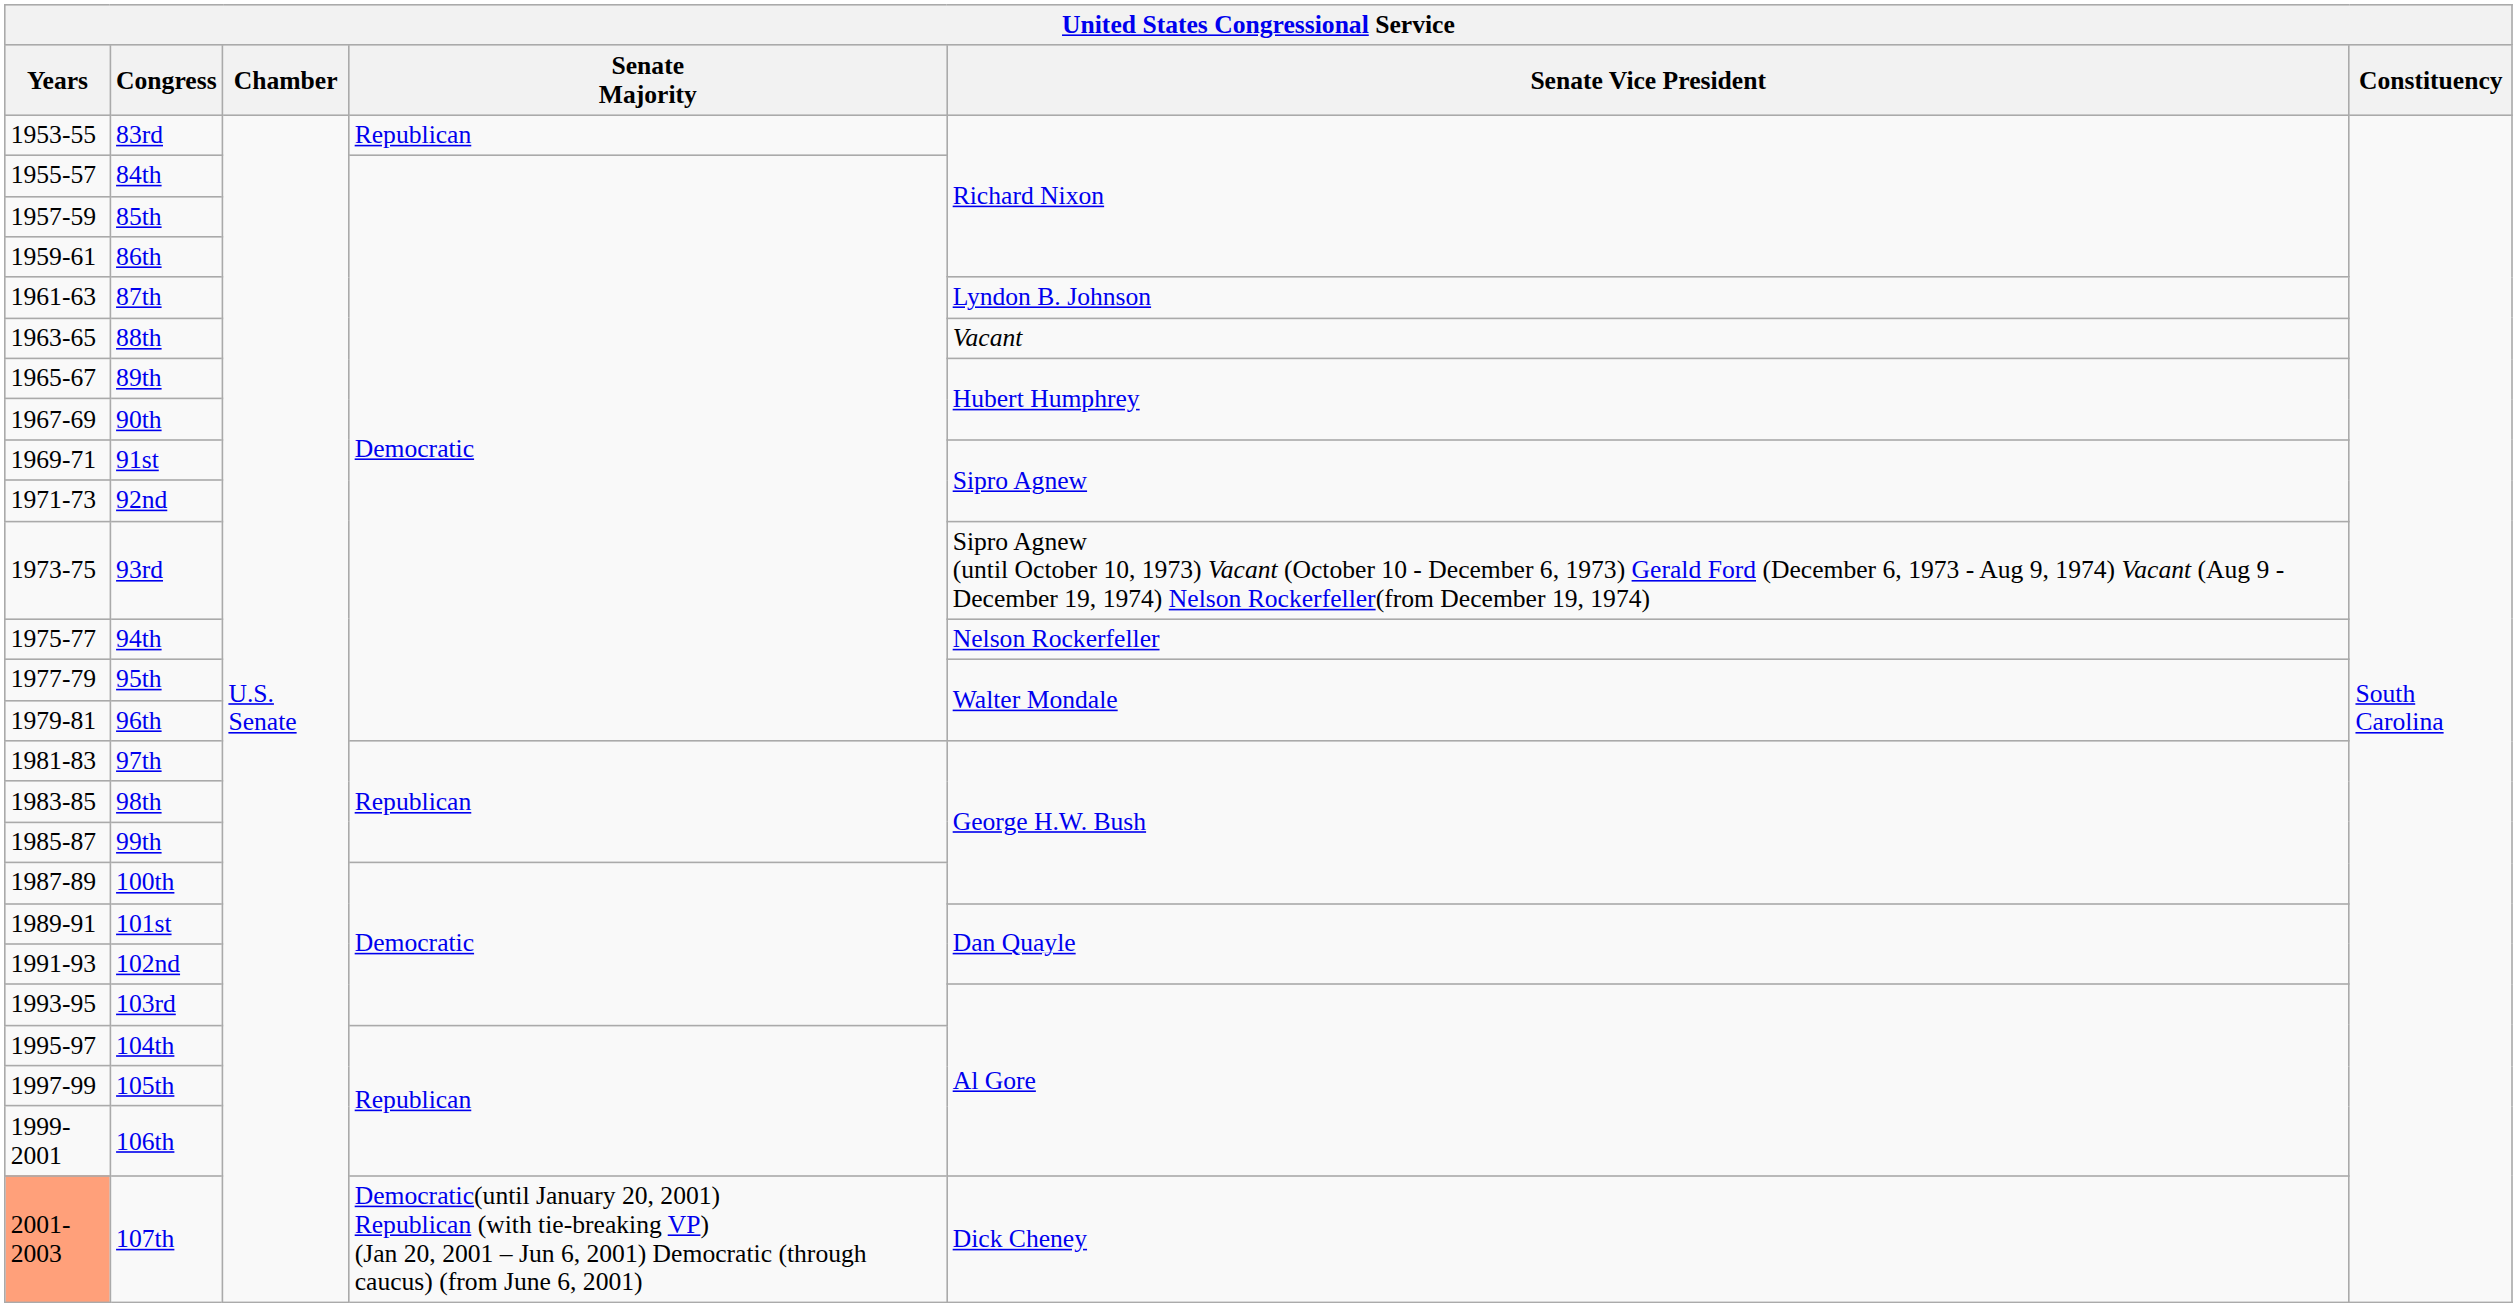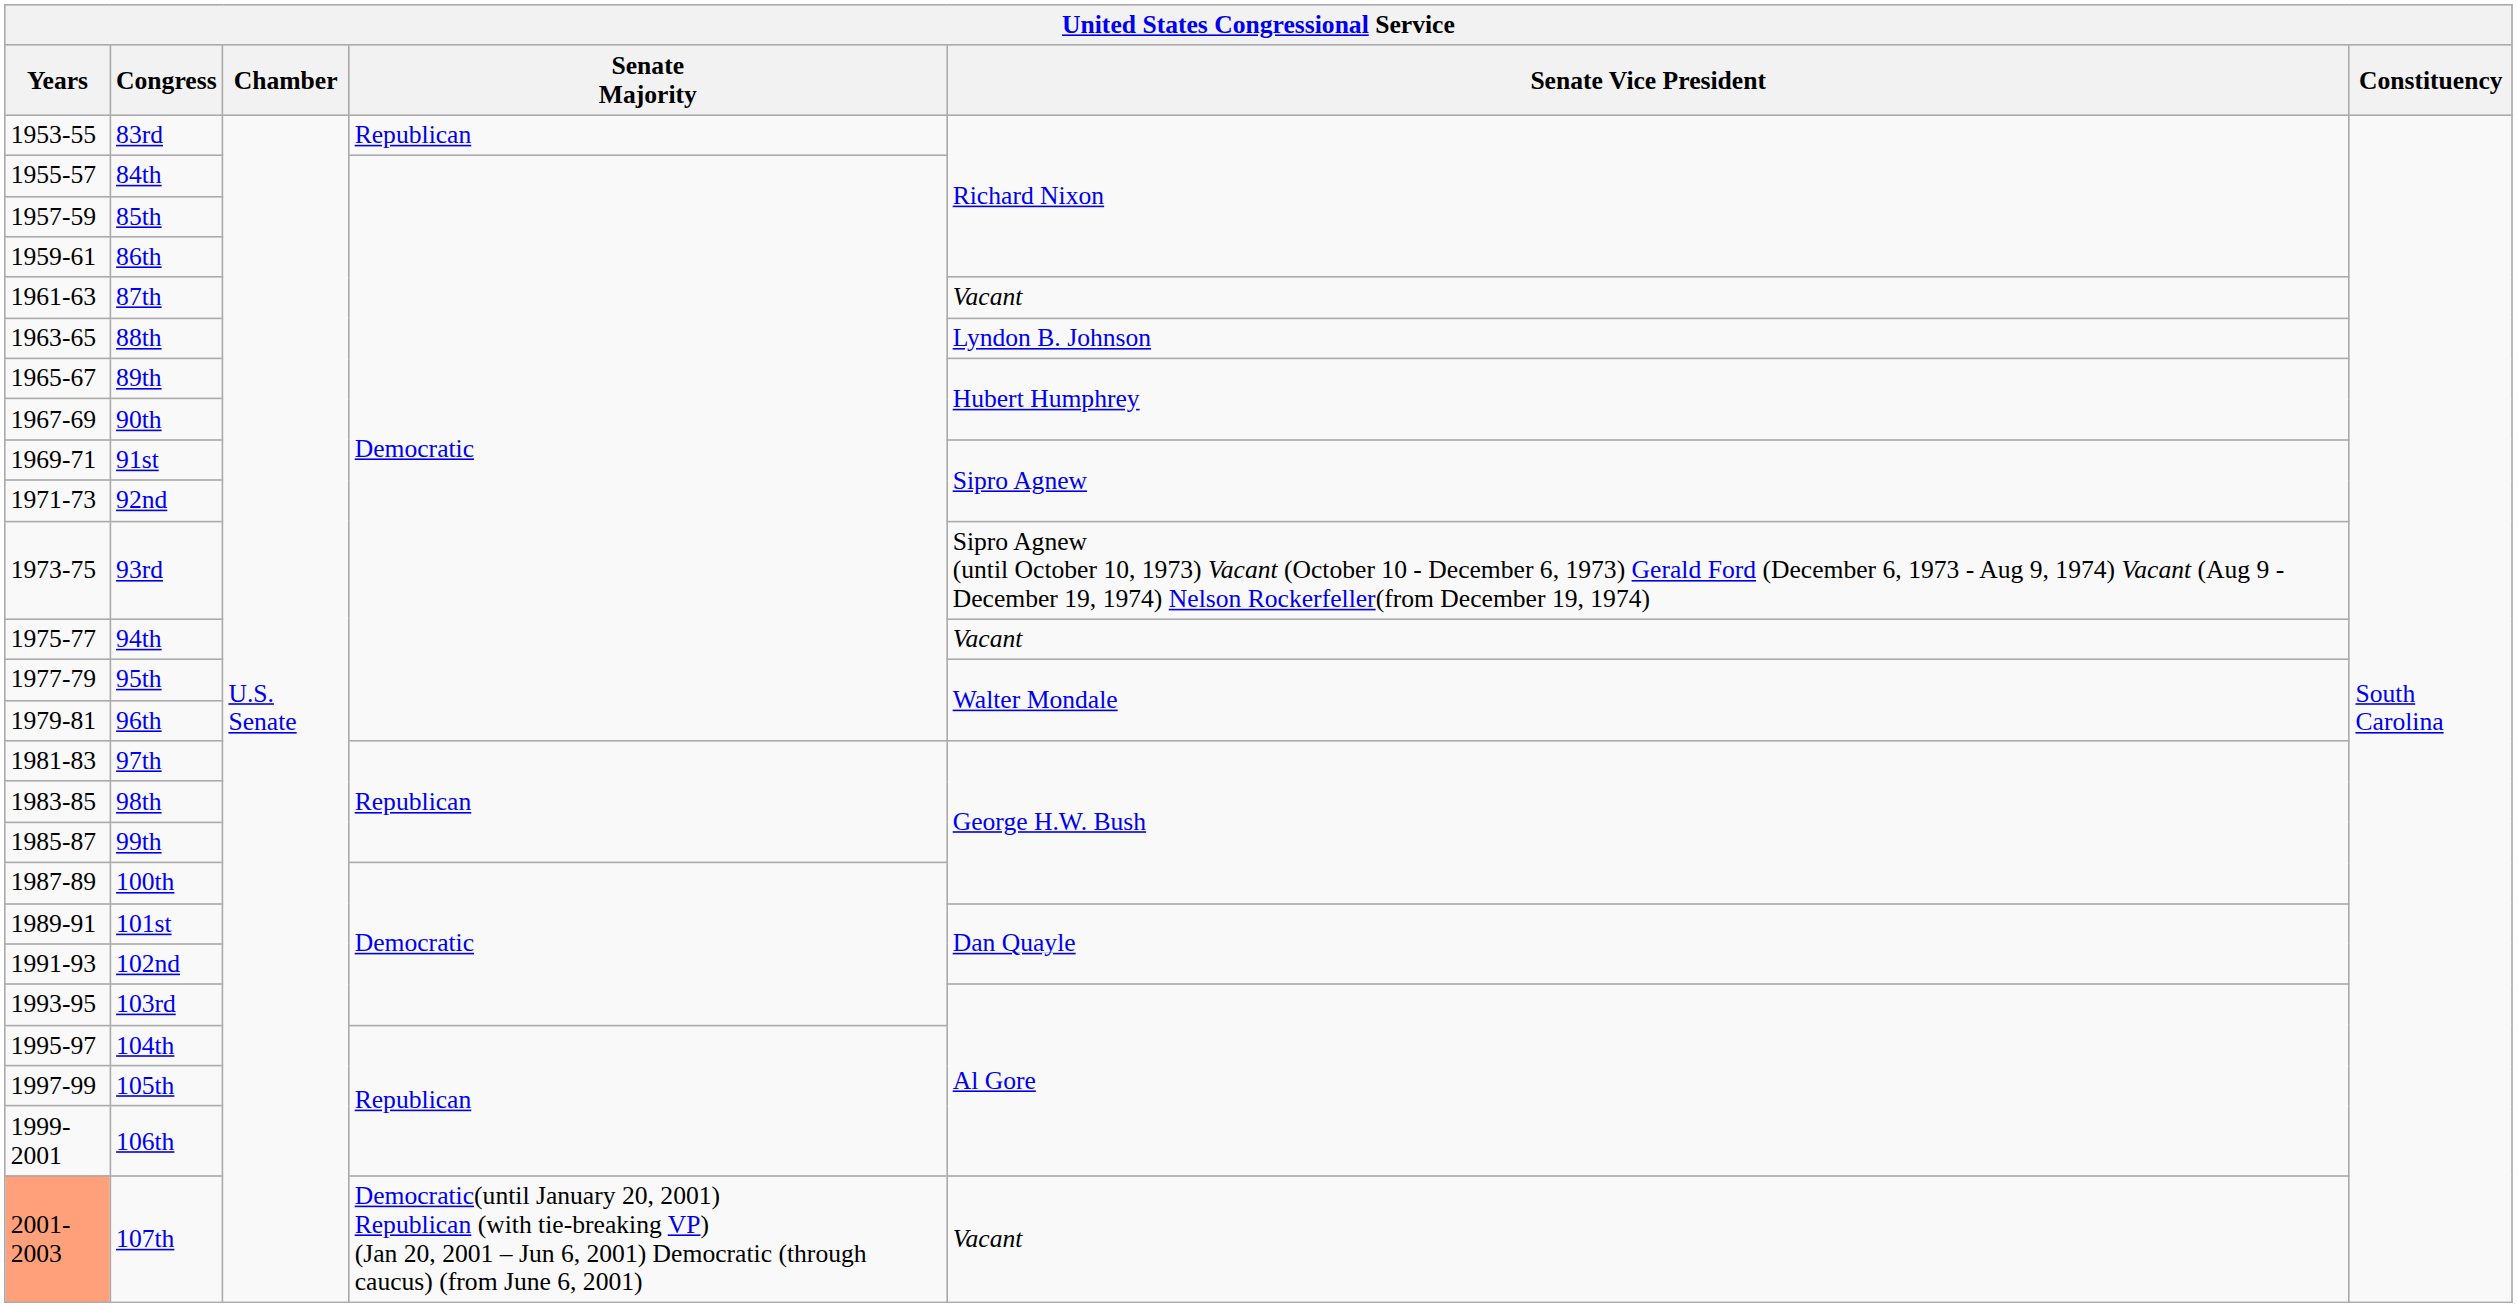87th | Senate Vice President: Lyndon B. Johnson -> Vacant
88th | Senate Vice President: Vacant -> Lyndon B. Johnson
94th | Senate Vice President: Nelson Rockerfeller -> Vacant
107th | Senate Vice President: Dick Cheney -> Vacant
